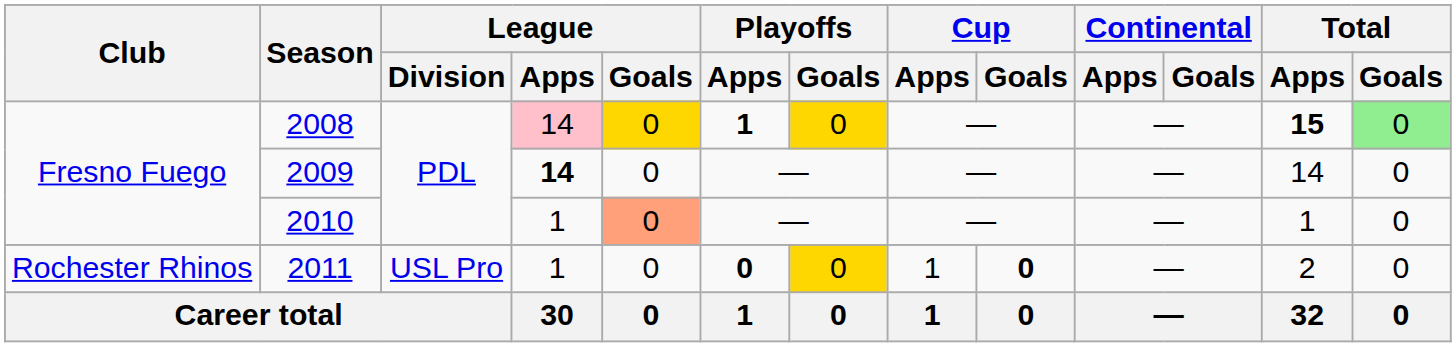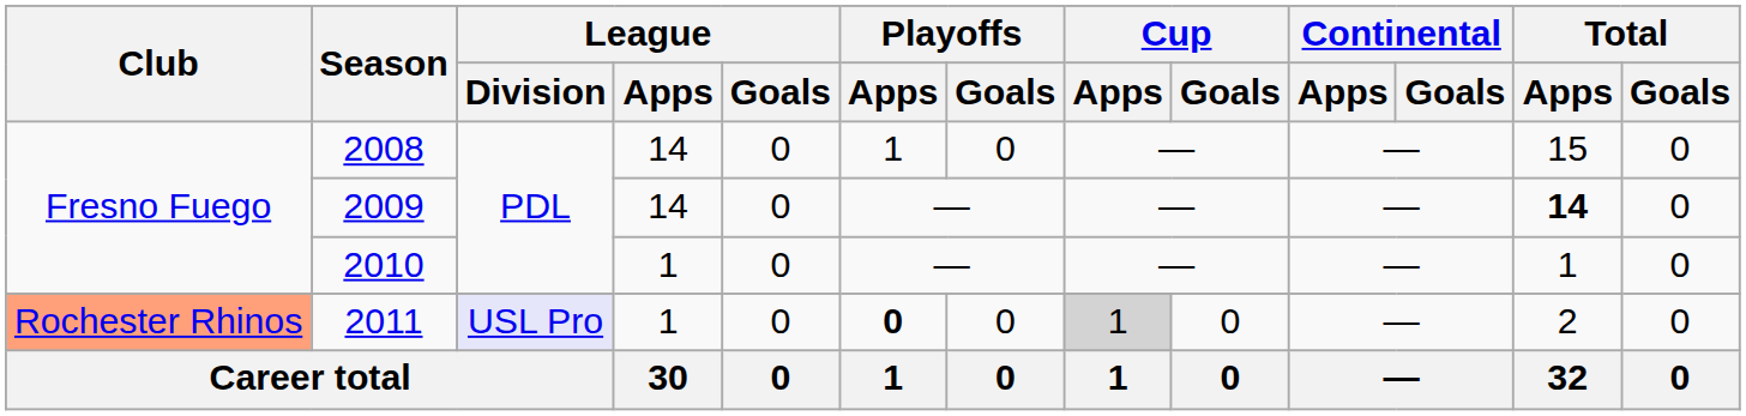2008 | League / Apps: pink background -> no background
2008 | League / Goals: gold background -> no background
2008 | Playoffs / Apps: bold -> normal
2008 | Playoffs / Goals: gold background -> no background
2008 | Total / Apps: bold -> normal
2008 | Total / Goals: lightgreen background -> no background
2009 | League / Apps: bold -> normal
2009 | Total / Apps: normal -> bold
2010 | League / Goals: lightsalmon background -> no background
2011 | Club: no background -> lightsalmon background
2011 | League / Division: no background -> lavender background
2011 | Playoffs / Goals: gold background -> no background
2011 | Cup / Apps: no background -> lightgrey background
2011 | Cup / Goals: bold -> normal
